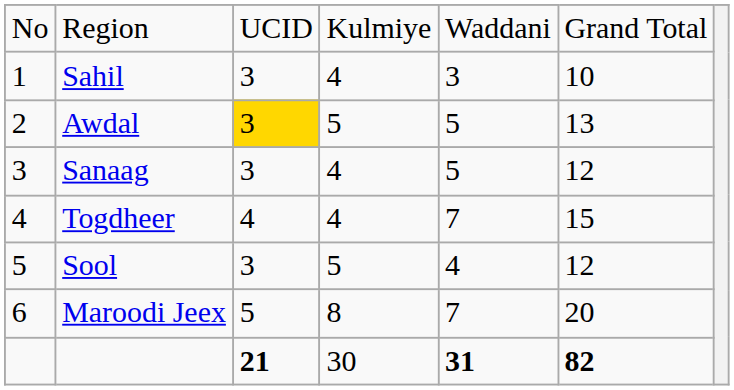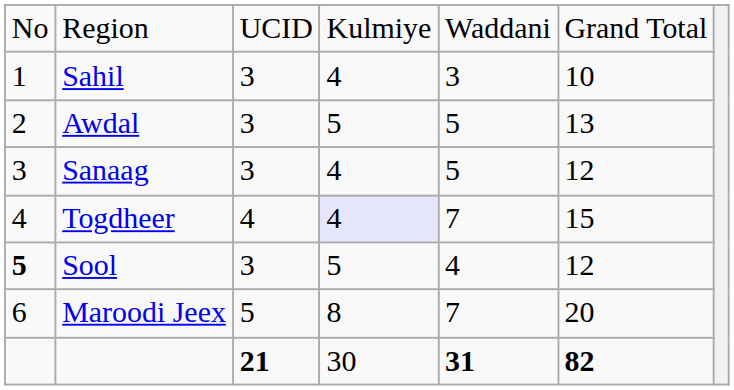Awdal | column 3: gold background -> no background
Togdheer | column 4: no background -> lavender background
Sool | column 1: normal -> bold
